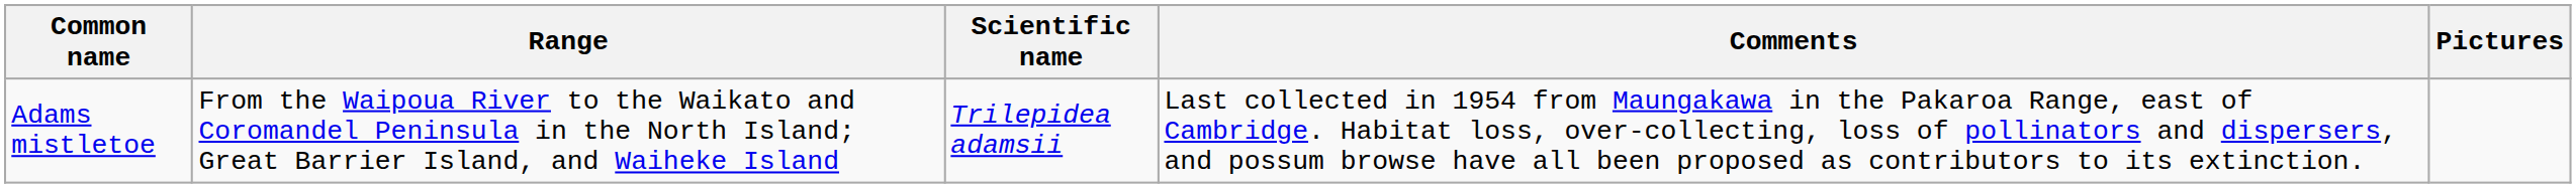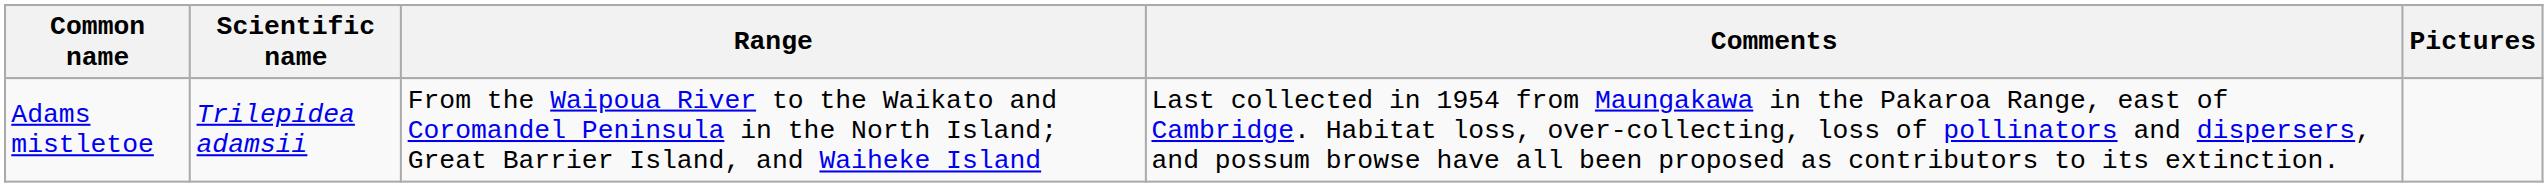columns swapped: Scientific name <-> Range
